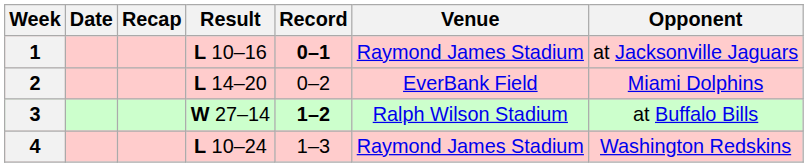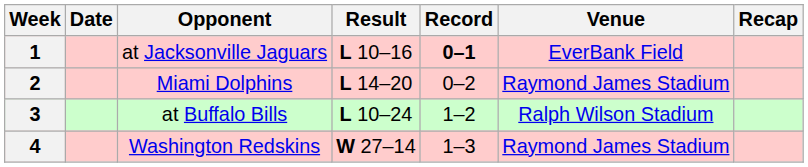columns swapped: Opponent <-> Recap
1 | Venue: Raymond James Stadium -> EverBank Field
2 | Venue: EverBank Field -> Raymond James Stadium
3 | Result: W 27–14 -> L 10–24
3 | Record: bold -> normal
4 | Result: L 10–24 -> W 27–14
